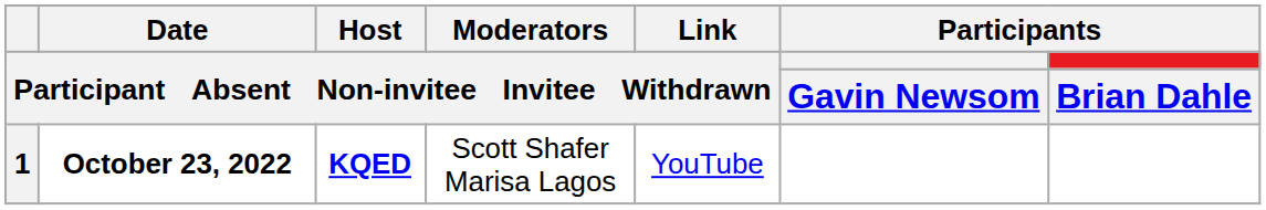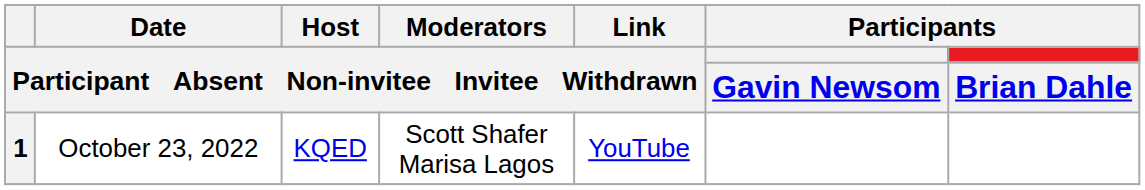1 | Date / Participant Absent Non-invitee Invitee Withdrawn: bold -> normal
1 | Host / Participant Absent Non-invitee Invitee Withdrawn: bold -> normal
